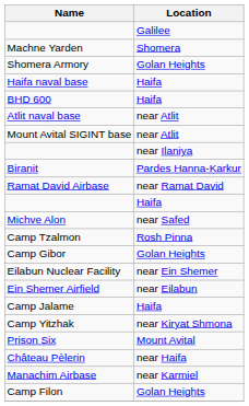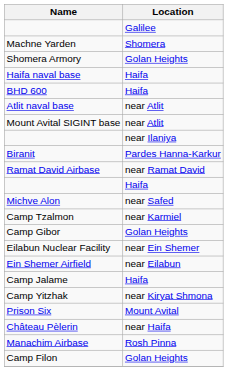row 14 | Location: Rosh Pinna -> near Karmiel
row 22 | Location: near Karmiel -> Rosh Pinna
